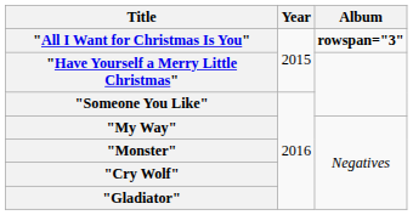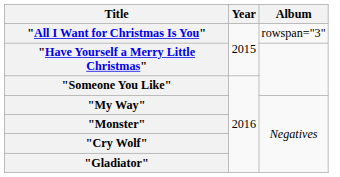"All I Want for Christmas Is You" | Album: bold -> normal
